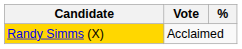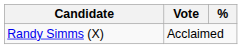Randy Simms (X) | Candidate: gold background -> no background
